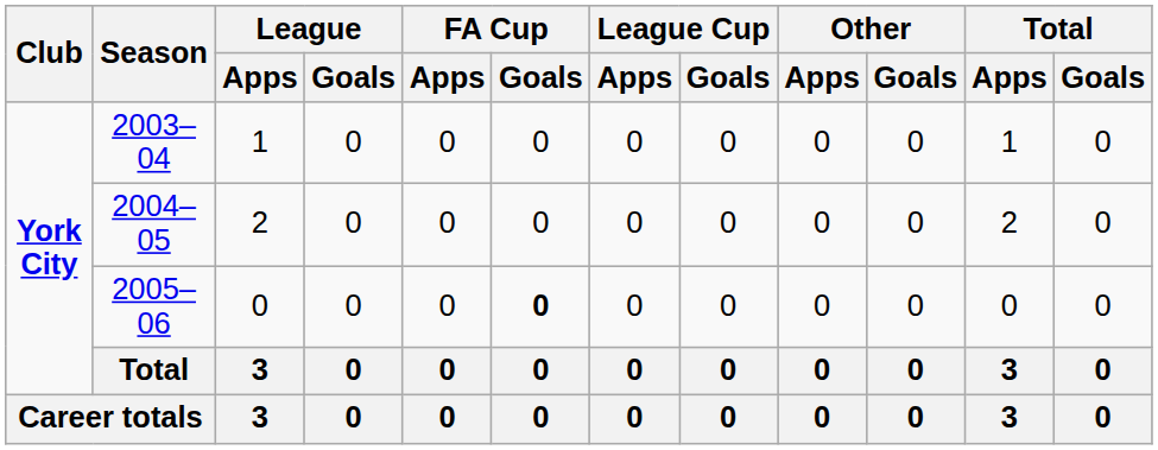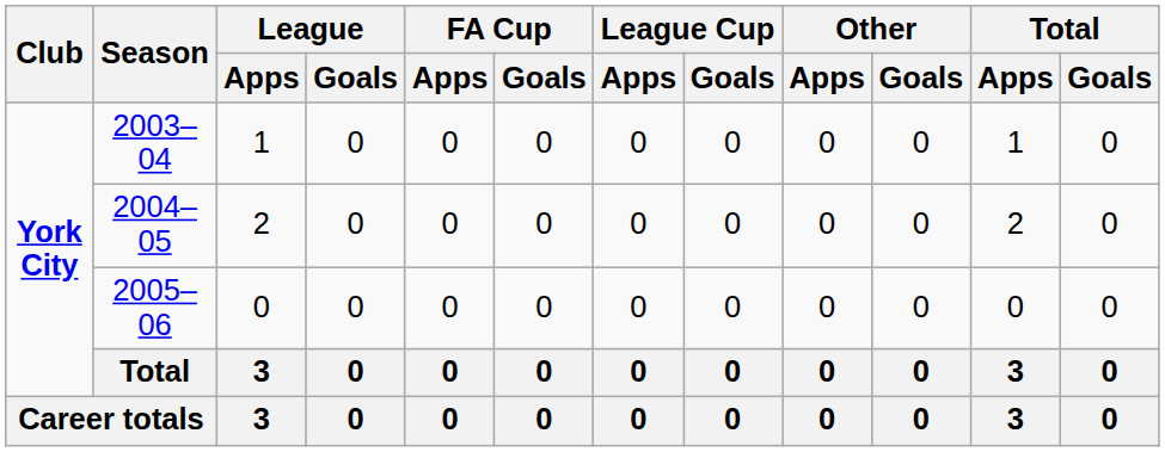2005–06 | FA Cup / Goals: bold -> normal
